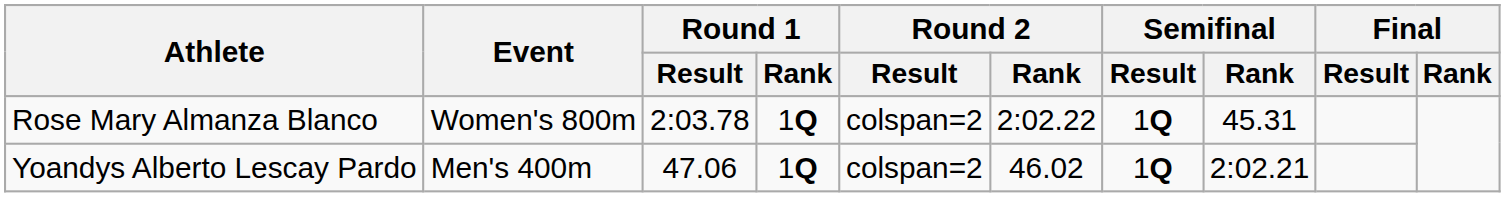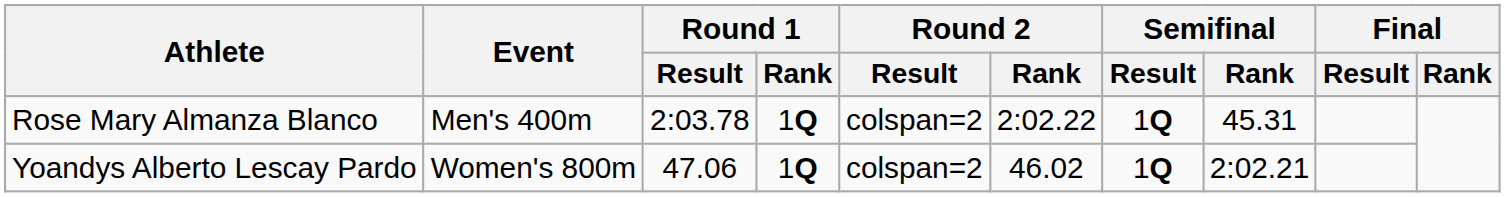Rose Mary Almanza Blanco | Event: Women's 800m -> Men's 400m
Yoandys Alberto Lescay Pardo | Event: Men's 400m -> Women's 800m
